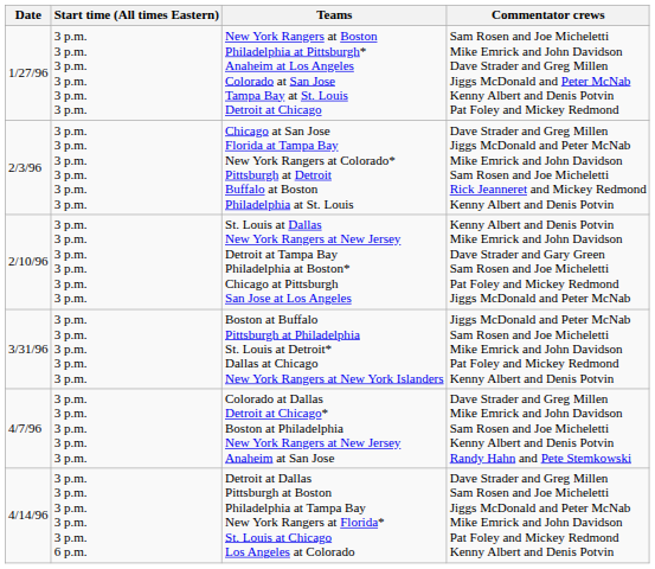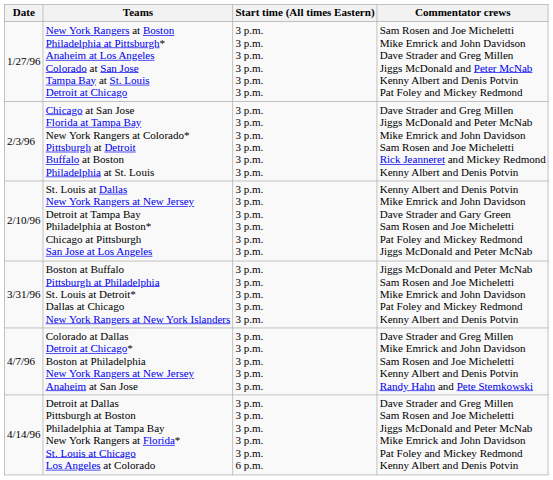columns swapped: Teams <-> Start time (All times Eastern)
